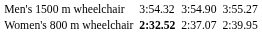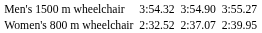Women's 800 m wheelchair | column 2: bold -> normal
